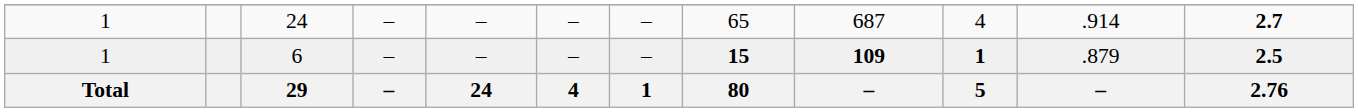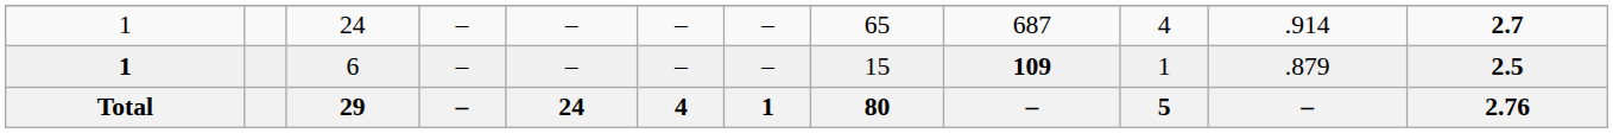6 | column 1: normal -> bold
6 | column 8: bold -> normal
6 | column 10: bold -> normal
